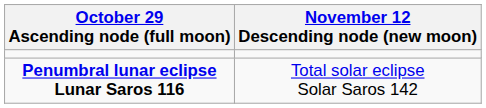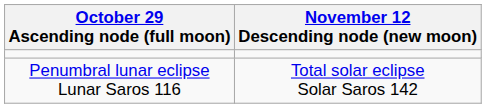row 3 | October 29 Ascending node (full moon): bold -> normal
